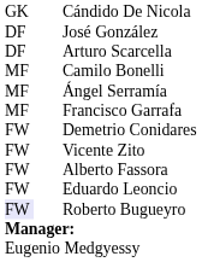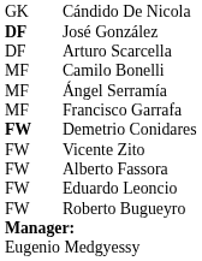José González | column 1: normal -> bold
Demetrio Conidares | column 1: normal -> bold
Roberto Bugueyro | column 1: lavender background -> no background
